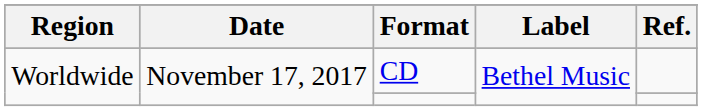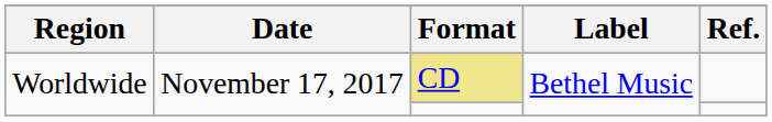CD | Format: no background -> khaki background
